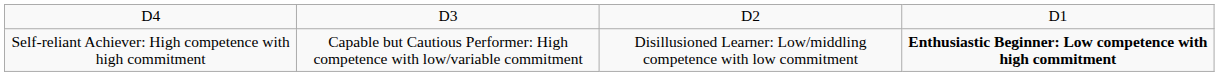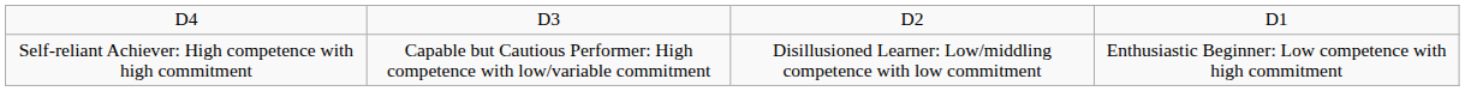Self-reliant Achiever: High competence with high commitment | column 4: bold -> normal
